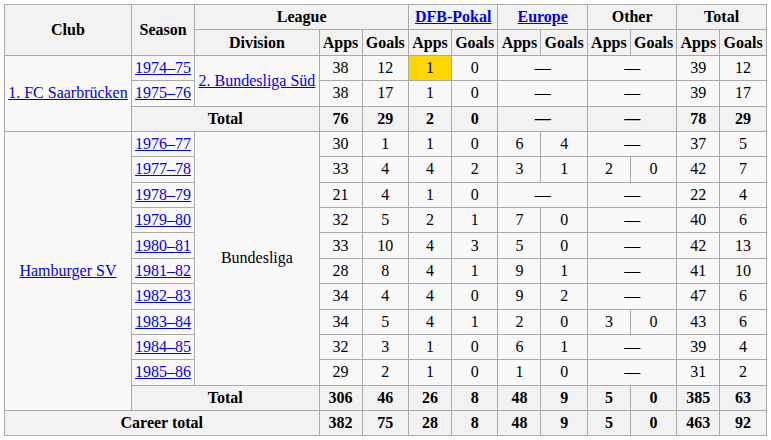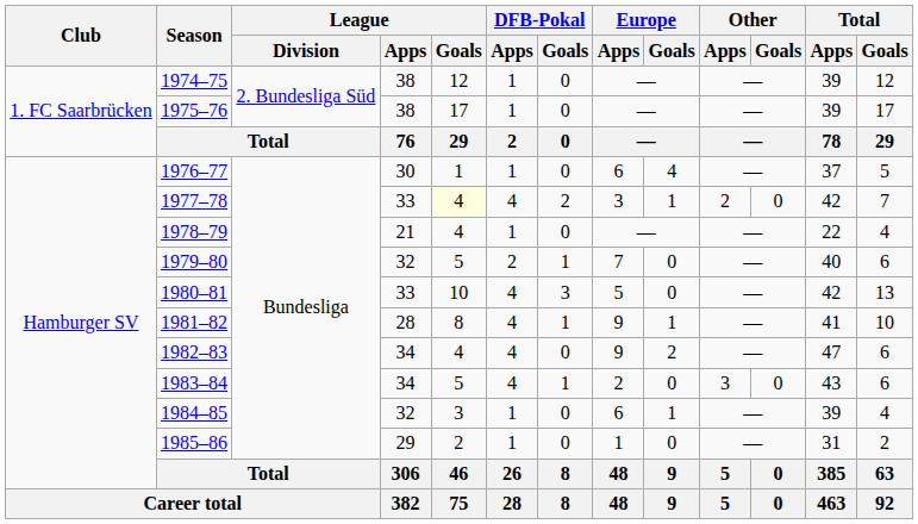1974–75 | DFB-Pokal / Apps: gold background -> no background
1977–78 | League / Goals: no background -> lightyellow background
